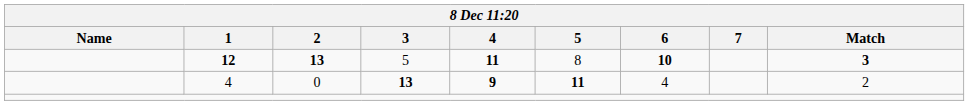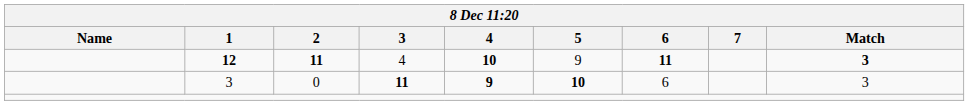row 3 | 2: 13 -> 11
row 3 | 3: 5 -> 4
row 3 | 4: 11 -> 10
row 3 | 5: 8 -> 9
row 3 | 6: 10 -> 11
row 4 | 1: 4 -> 3
row 4 | 3: 13 -> 11
row 4 | 5: 11 -> 10
row 4 | 6: 4 -> 6
row 4 | Match: 2 -> 3
